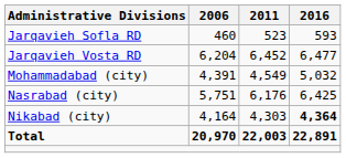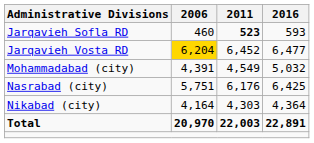Jarqavieh Sofla RD | 2011: normal -> bold
Jarqavieh Vosta RD | 2006: no background -> gold background
Nikabad (city) | 2016: bold -> normal
